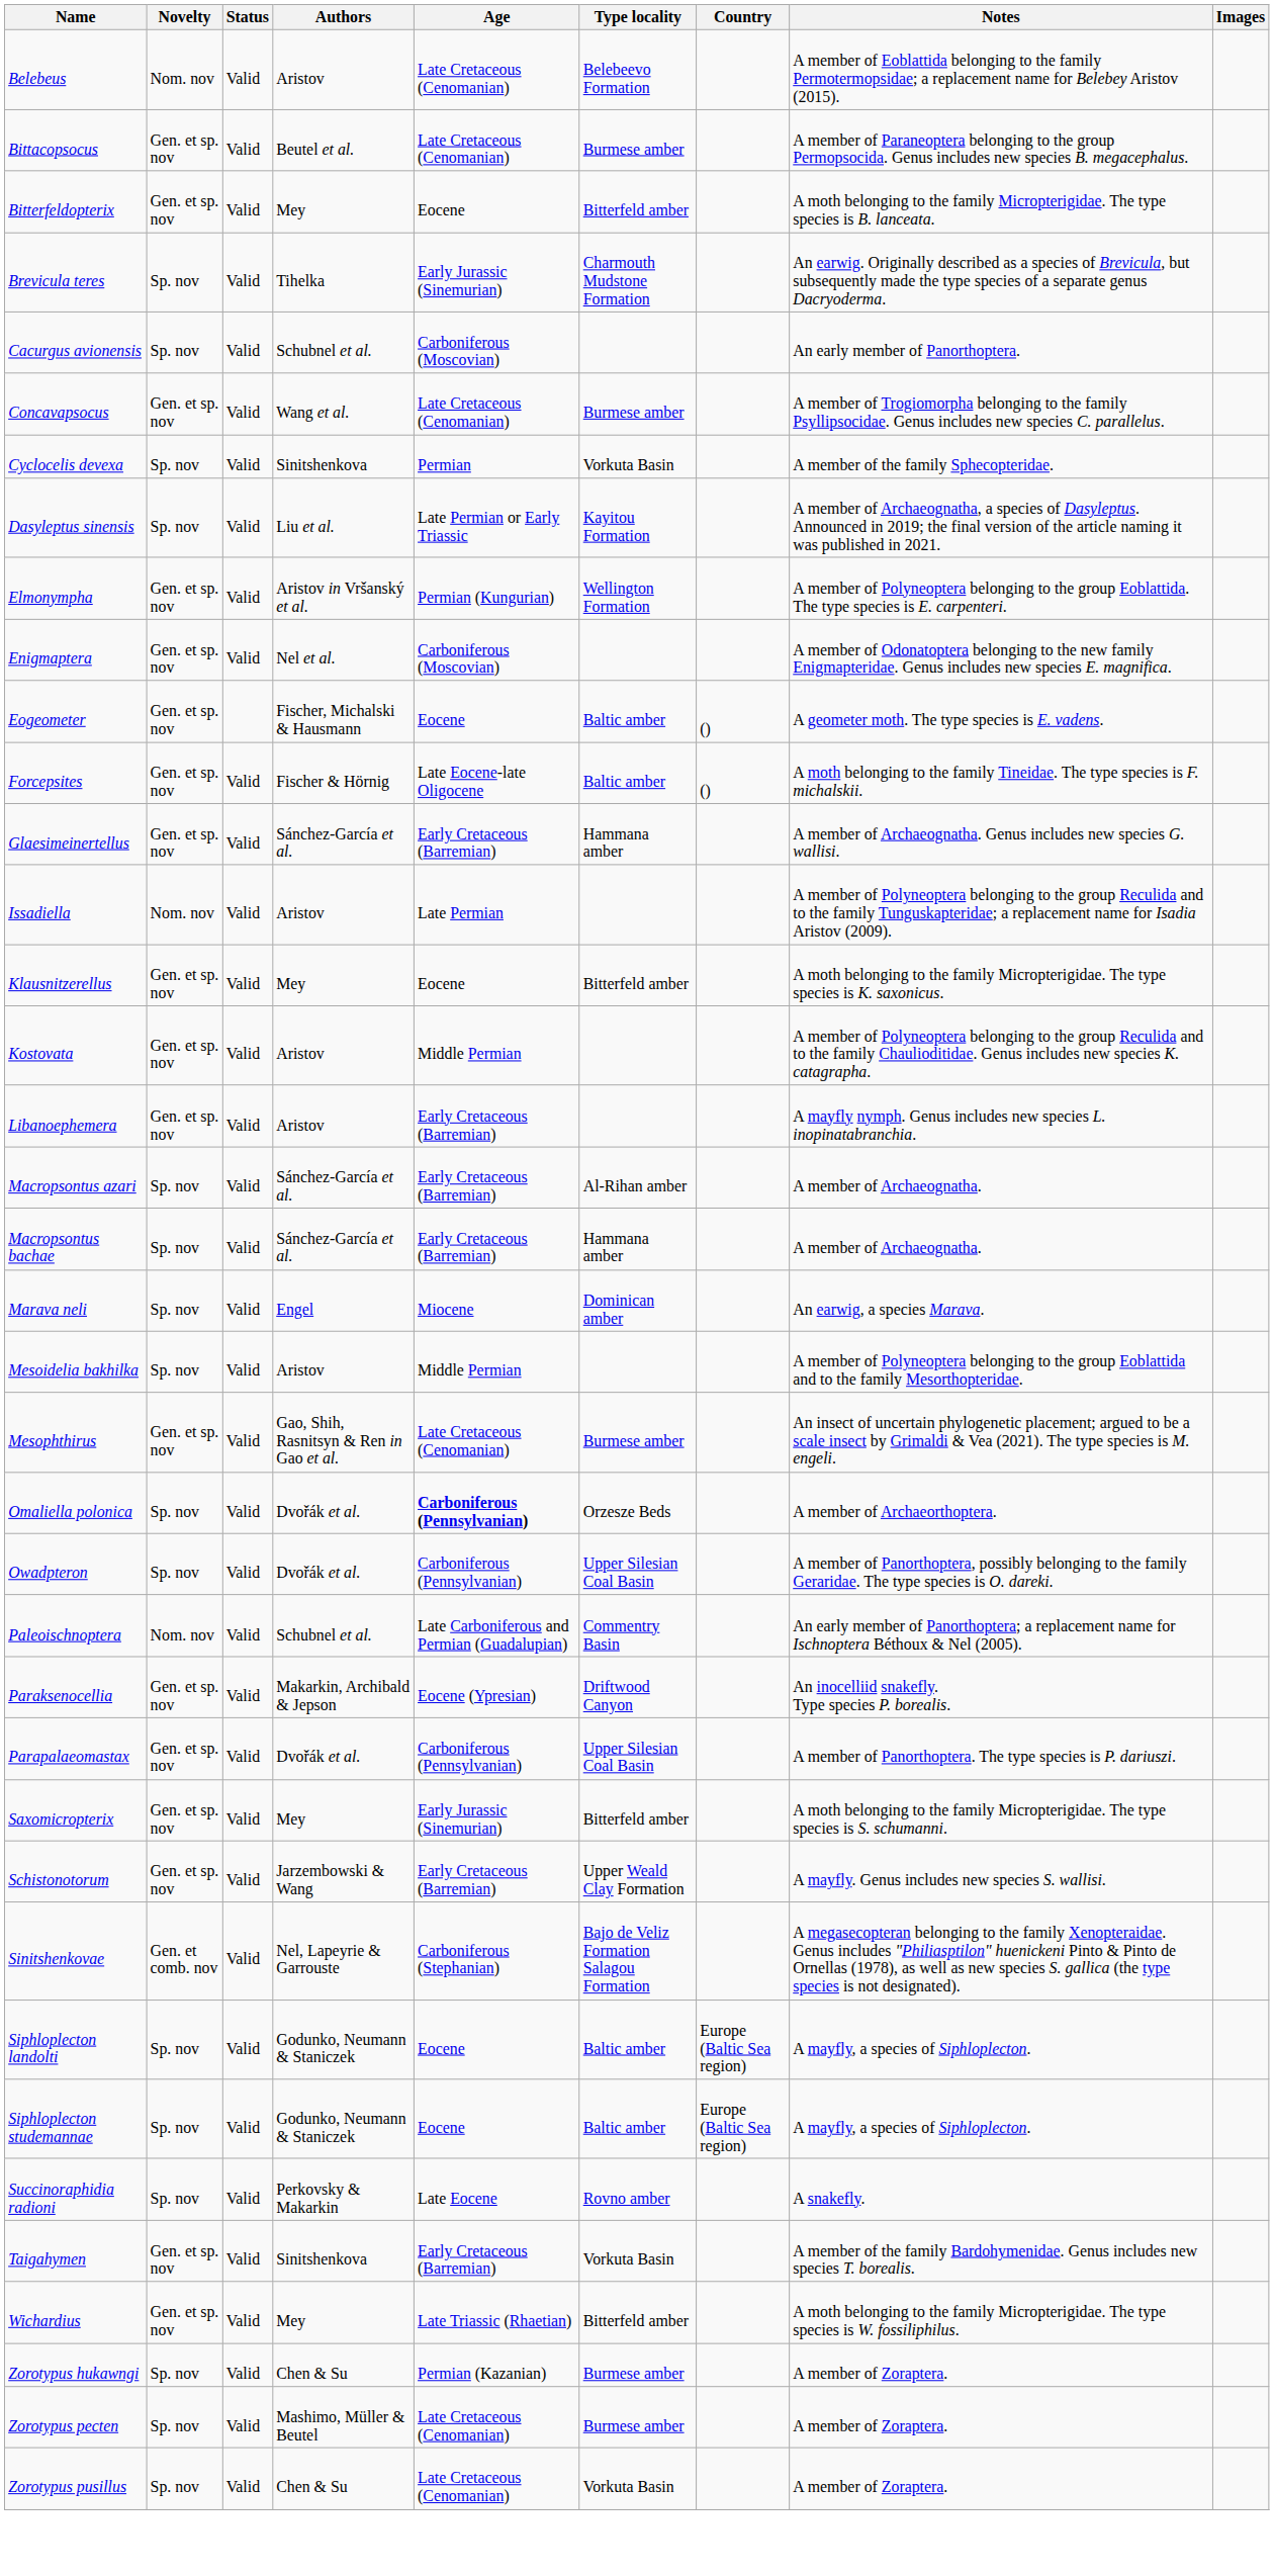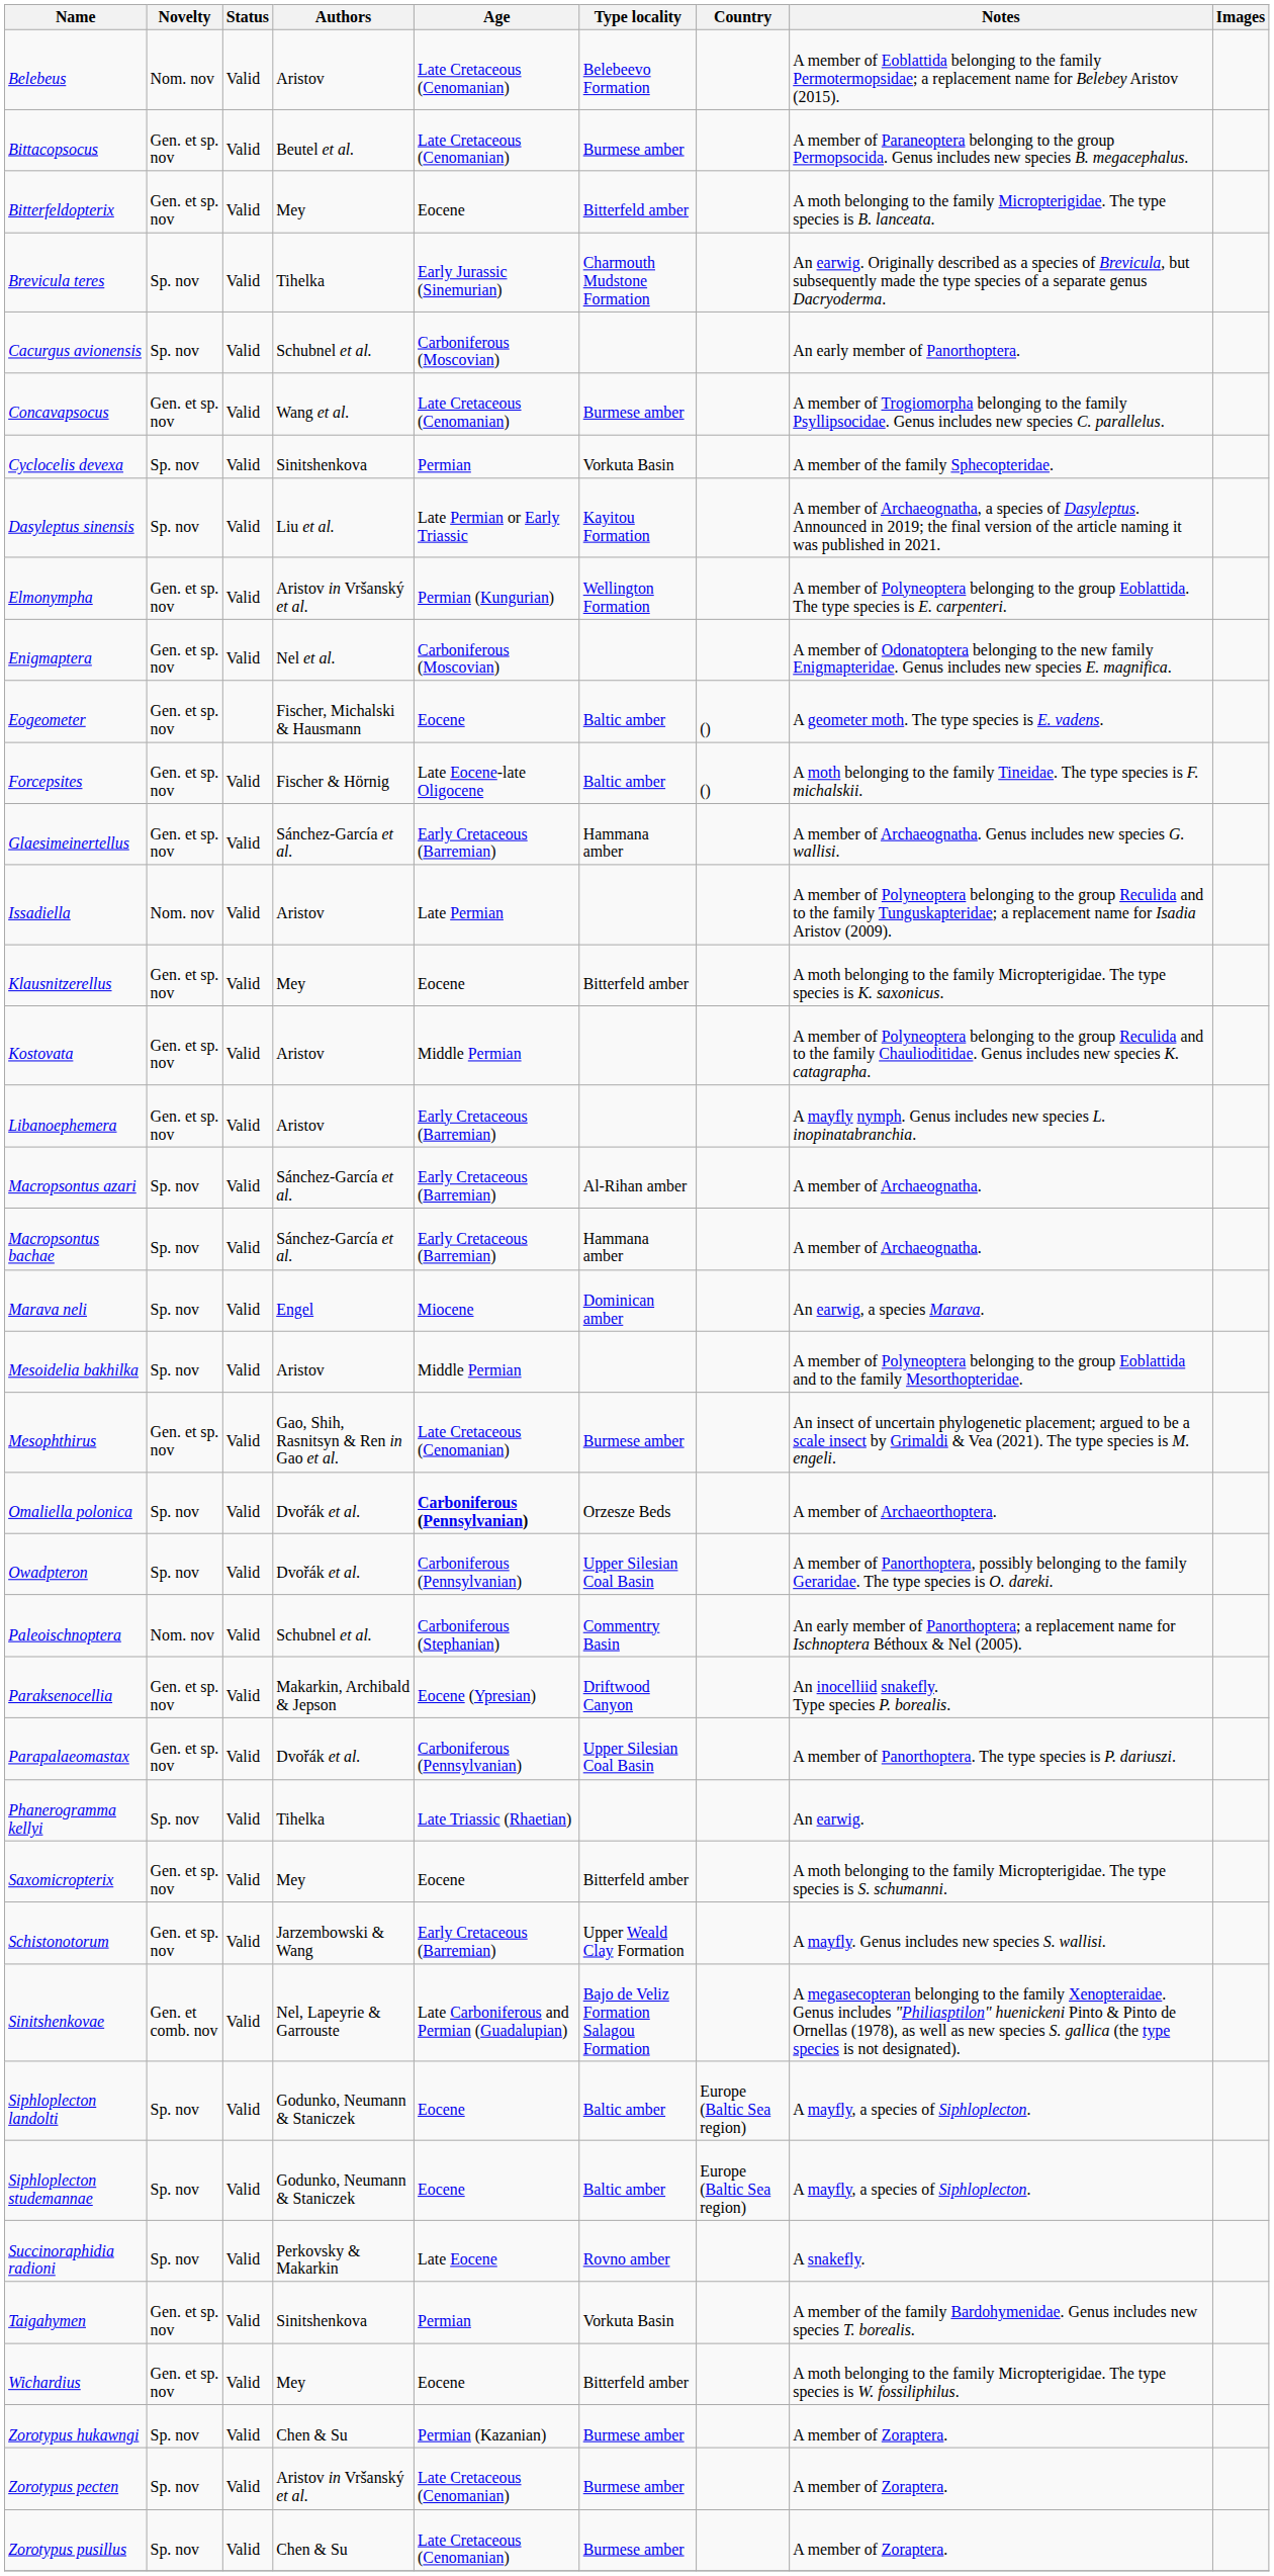Paleoischnoptera | Age: Late Carboniferous and Permian (Guadalupian) -> Carboniferous (Stephanian)
+ row: Phanerogramma kellyi | Sp. nov | Valid | Tihelka | Late Triassic (Rhaetian) | An earwig.
Saxomicropterix | Age: Early Jurassic (Sinemurian) -> Eocene
Sinitshenkovae | Age: Carboniferous (Stephanian) -> Late Carboniferous and Permian (Guadalupian)
Taigahymen | Age: Early Cretaceous (Barremian) -> Permian
Wichardius | Age: Late Triassic (Rhaetian) -> Eocene
Zorotypus pecten | Authors: Mashimo, Müller & Beutel -> Aristov in Vršanský et al.
Zorotypus pusillus | Type locality: Vorkuta Basin -> Burmese amber
